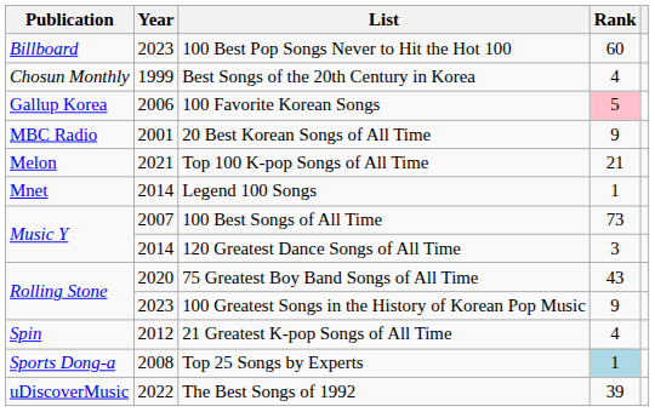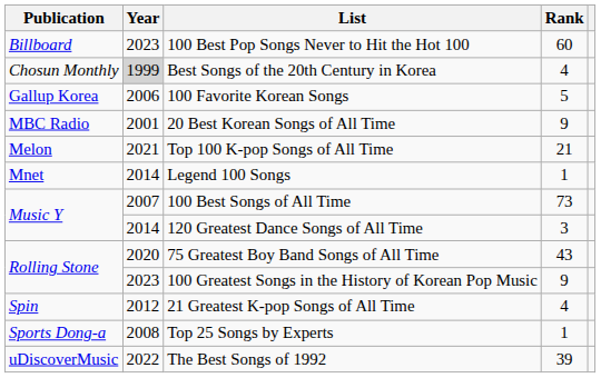Best Songs of the 20th Century in Korea | Year: no background -> lightgrey background
100 Favorite Korean Songs | Rank: pink background -> no background
Top 25 Songs by Experts | Rank: lightblue background -> no background
